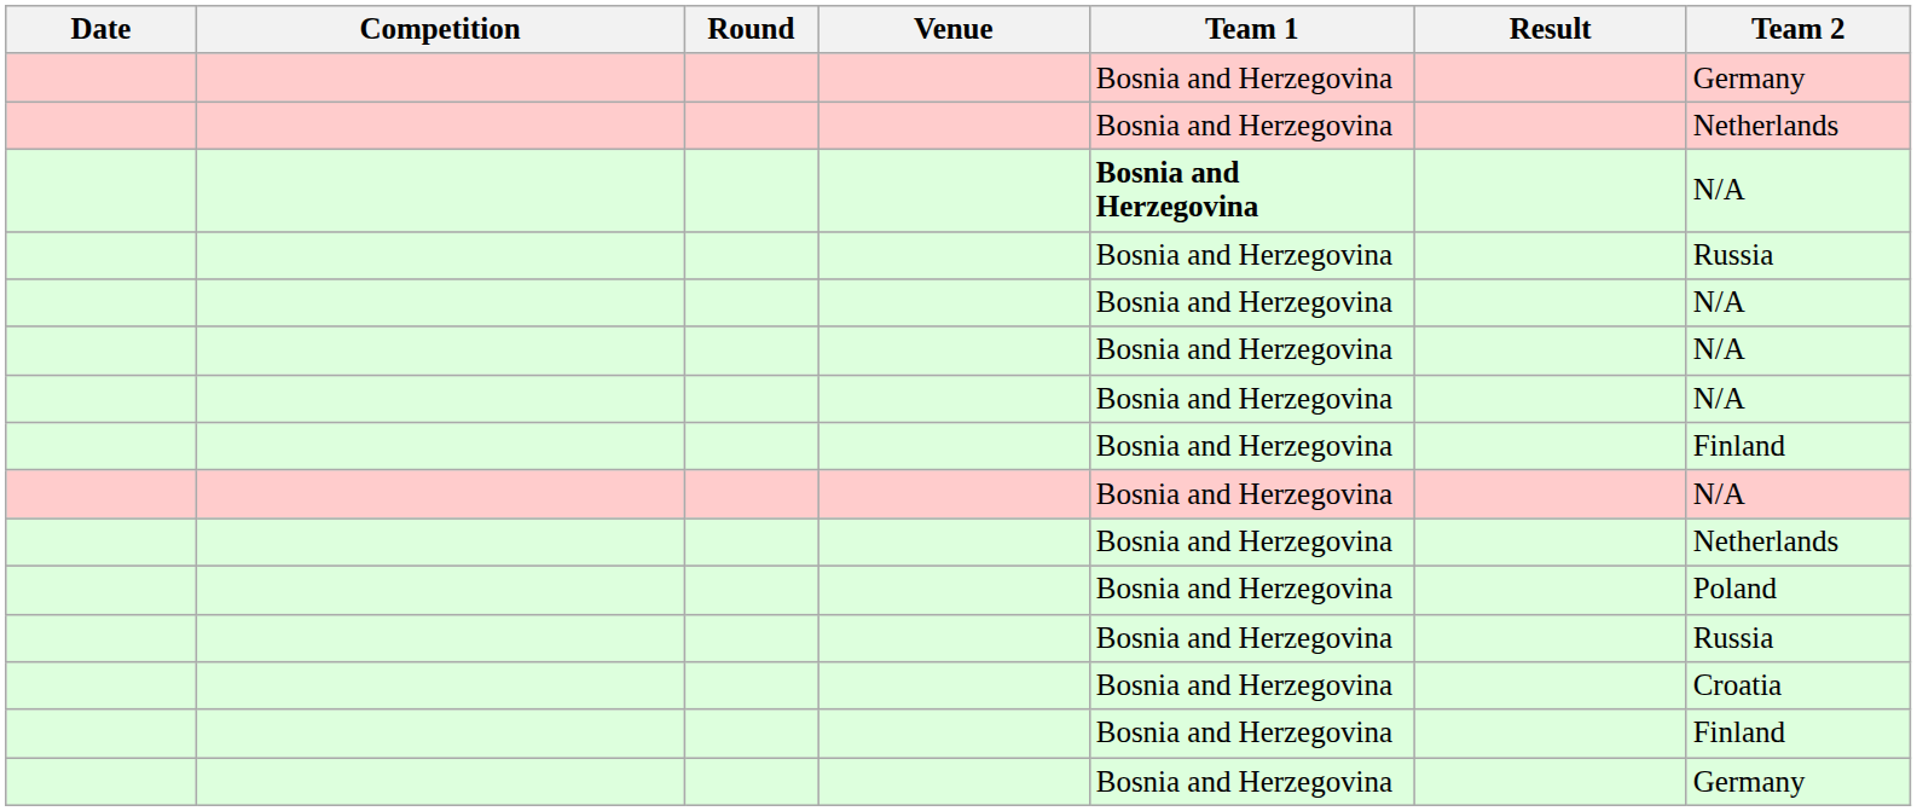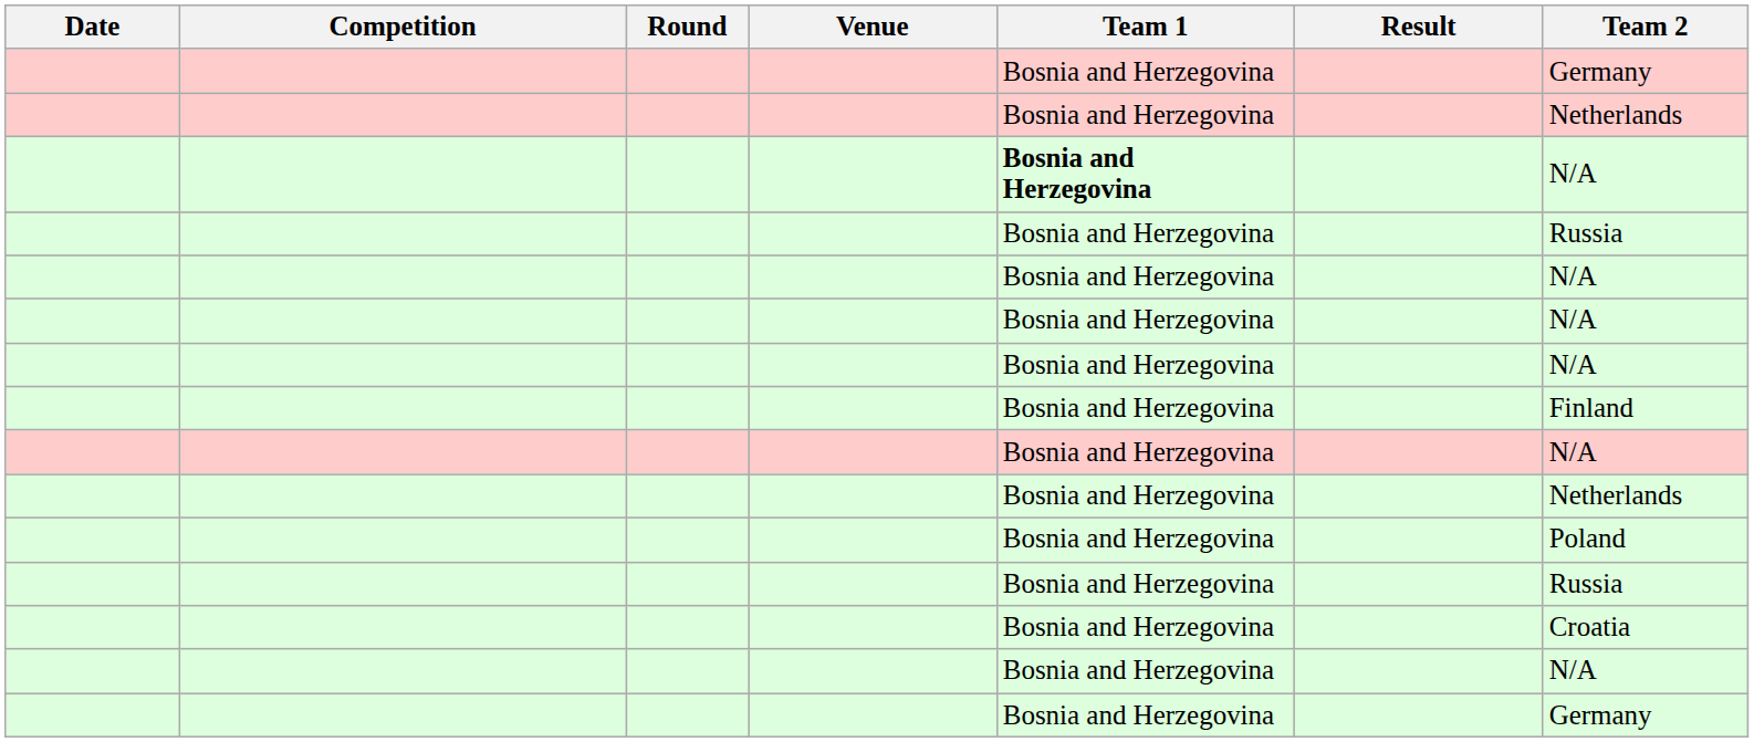row 15 | Team 2: Finland -> N/A
